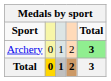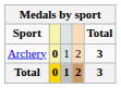Archery | column 2: normal -> bold
Archery | Total: lightgreen background -> no background
